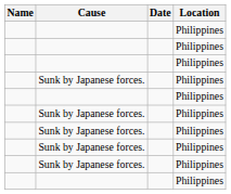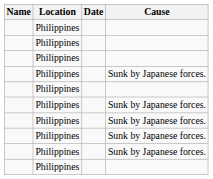columns swapped: Location <-> Cause
